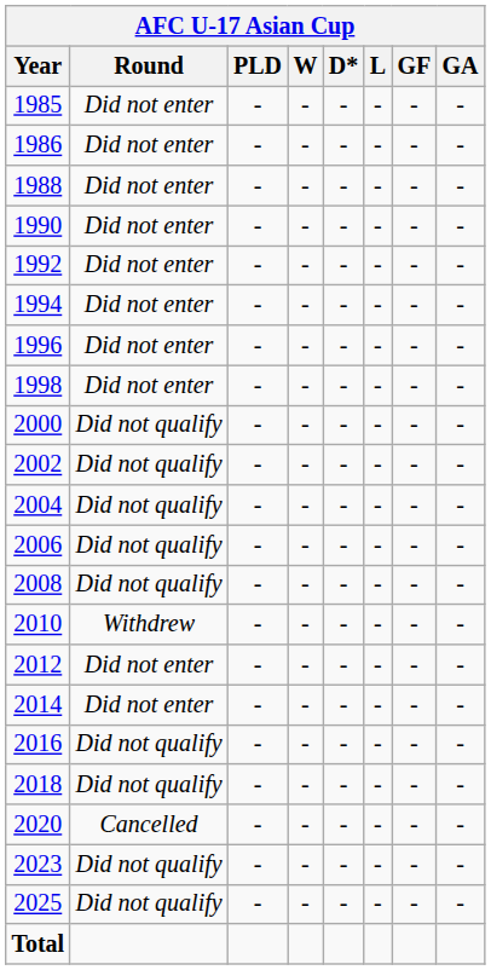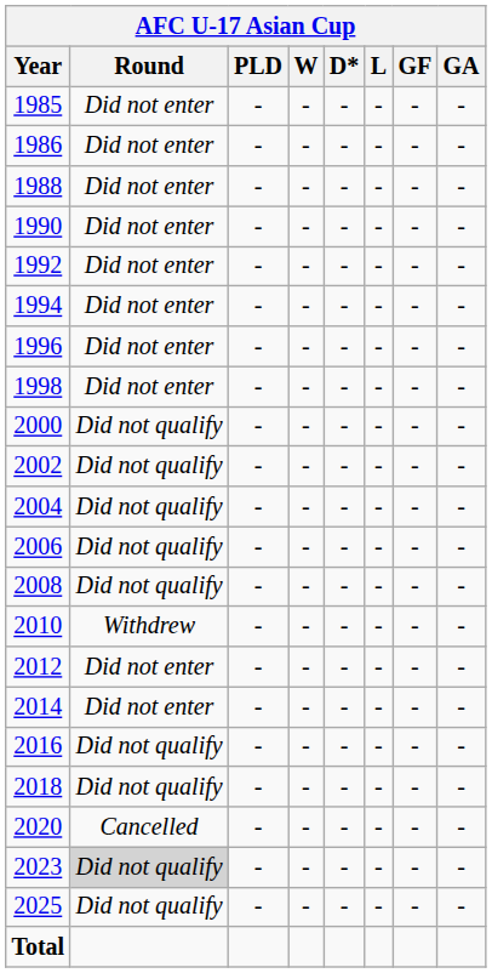2023 | Round: no background -> lightgrey background
